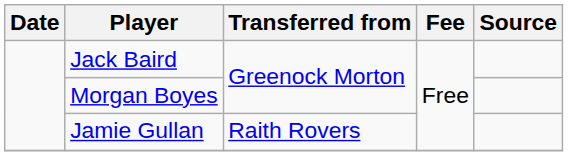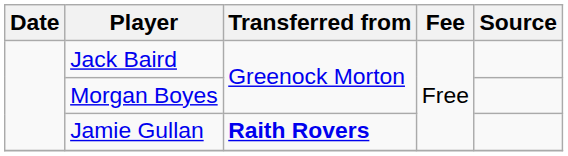Jamie Gullan | Transferred from: normal -> bold
